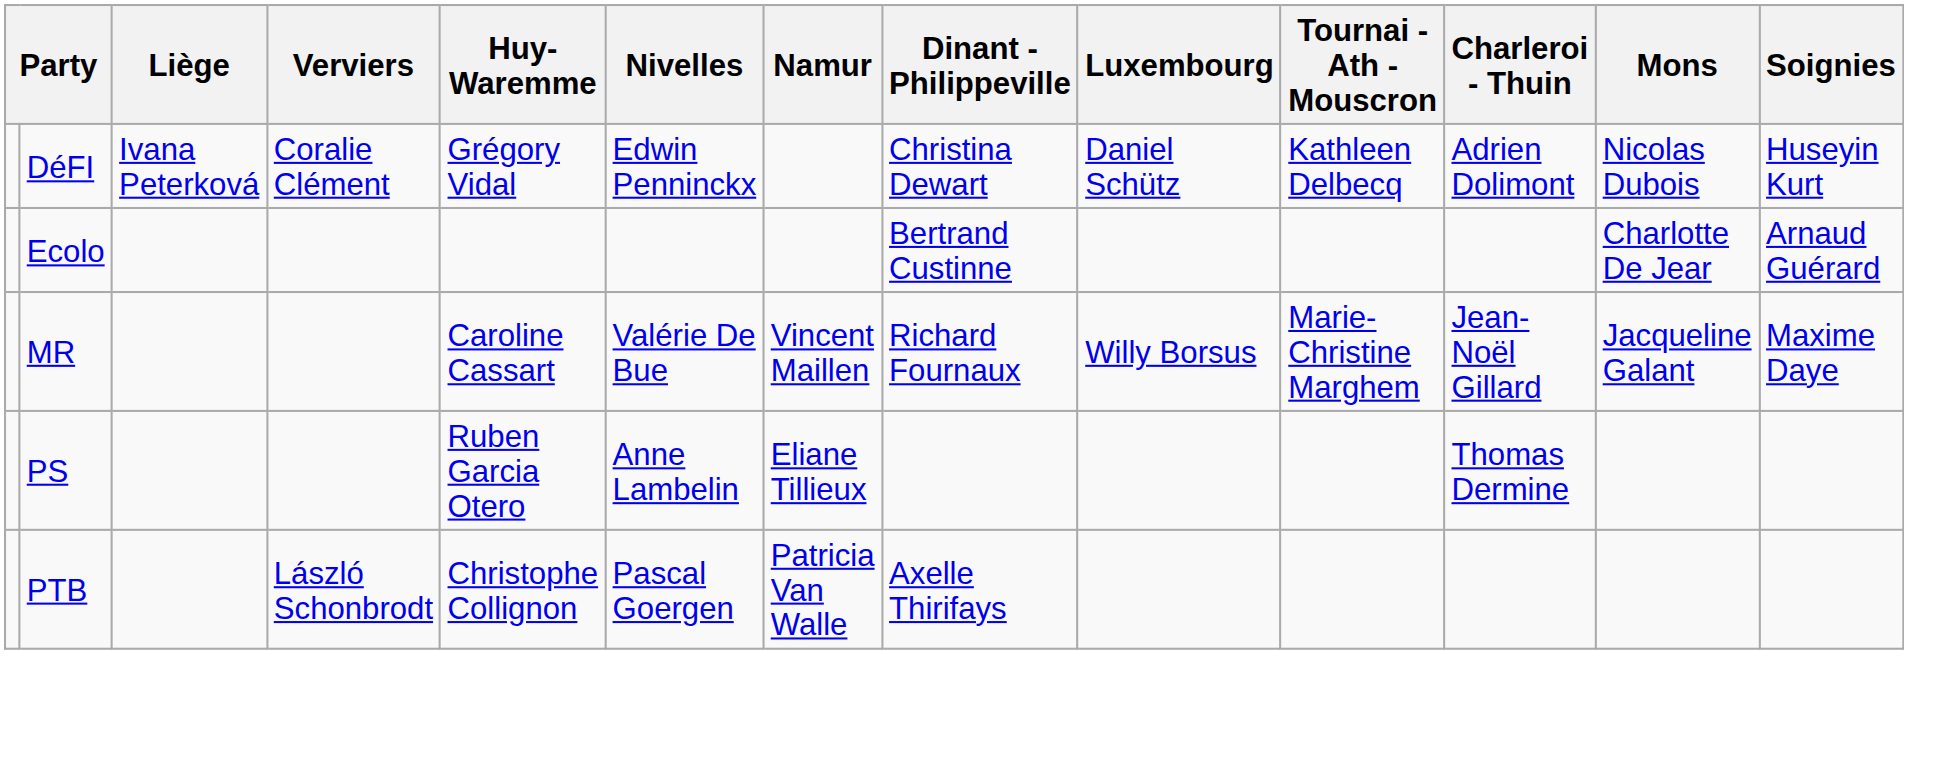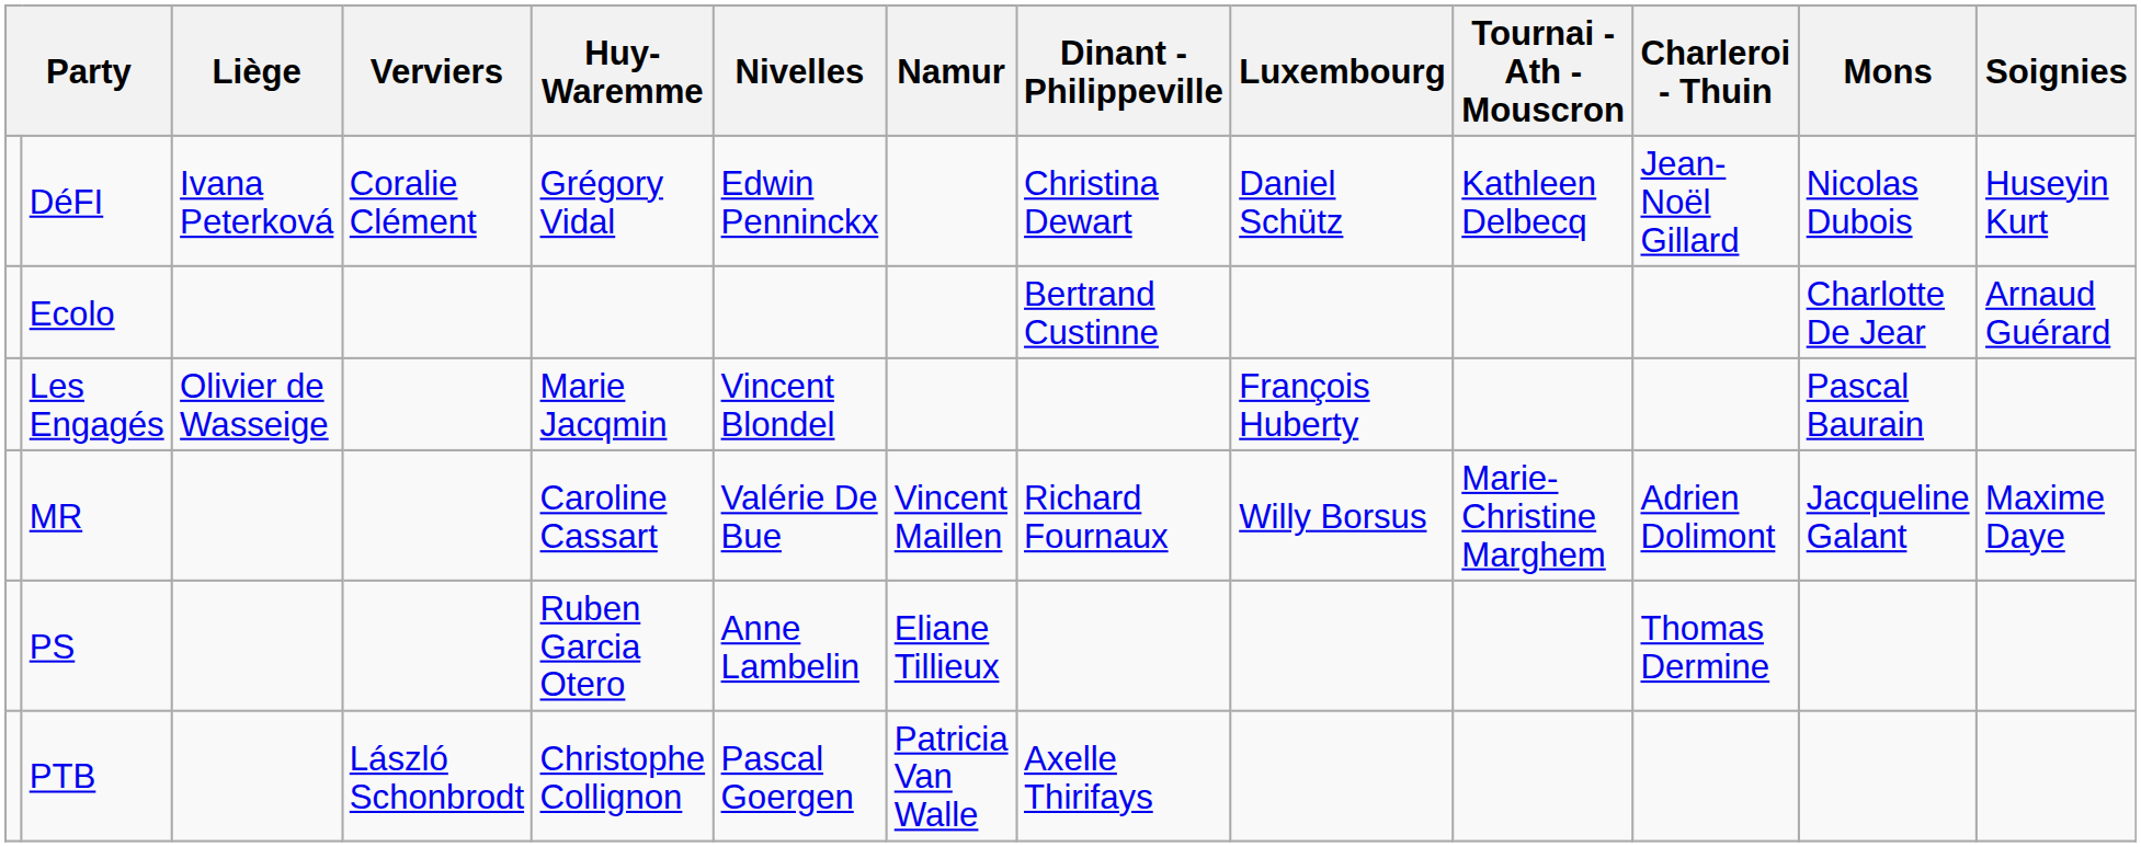DéFI | Charleroi - Thuin: Adrien Dolimont -> Jean-Noël Gillard
+ row: Les Engagés | Olivier de Wasseige | Marie Jacqmin | Vincent Blondel | François Huberty | Pascal Baurain
MR | Charleroi - Thuin: Jean-Noël Gillard -> Adrien Dolimont
